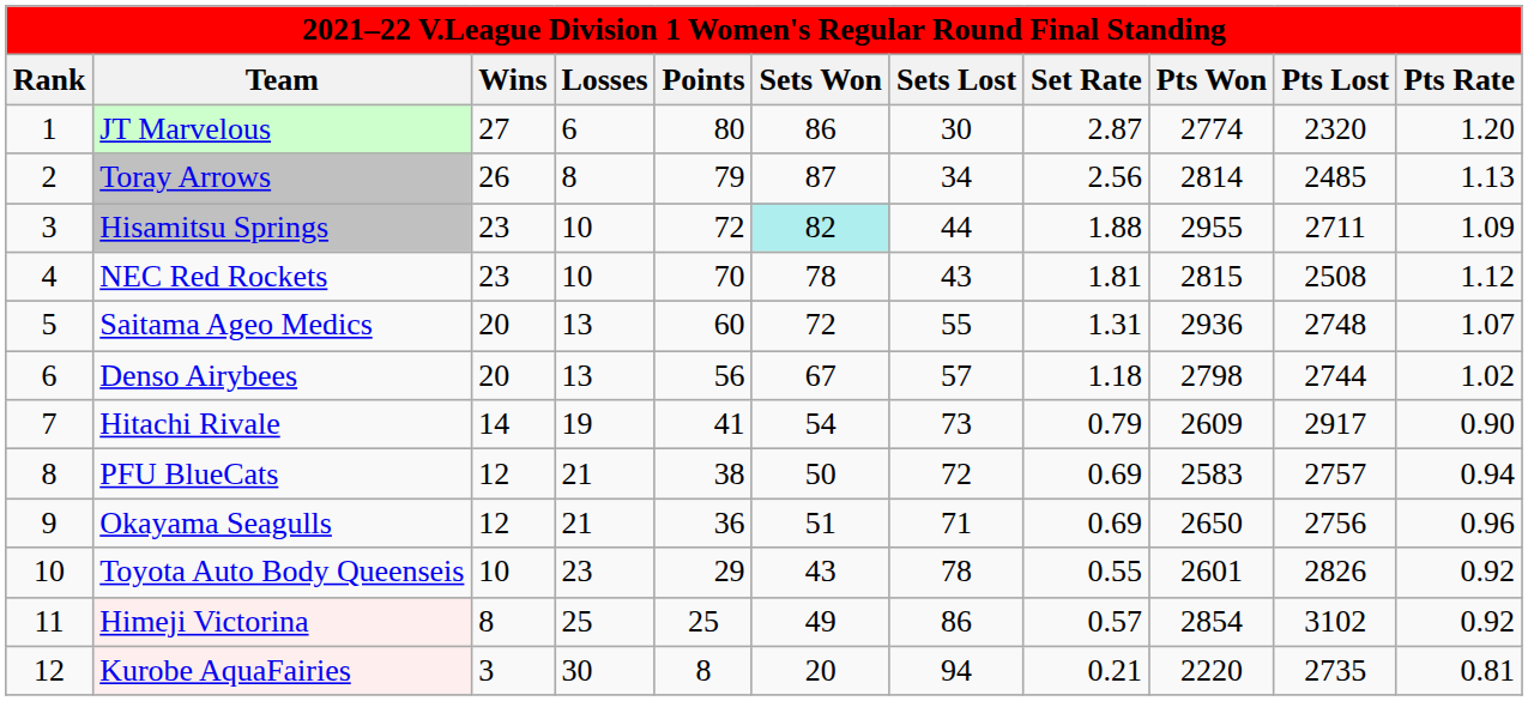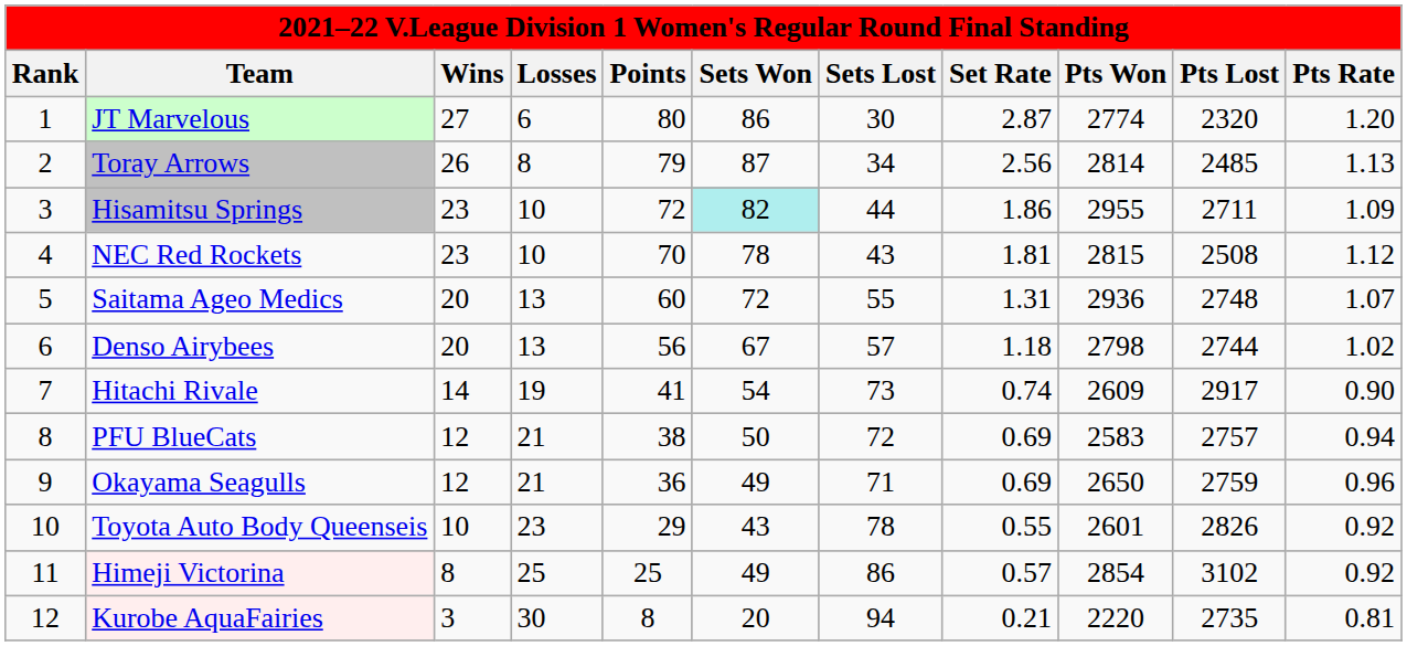Hisamitsu Springs | Set Rate: 1.88 -> 1.86
Hitachi Rivale | Set Rate: 0.79 -> 0.74
Okayama Seagulls | Sets Won: 51 -> 49
Okayama Seagulls | Pts Lost: 2756 -> 2759
